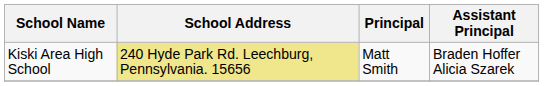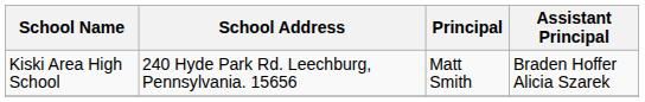Kiski Area High School | School Address: khaki background -> no background
